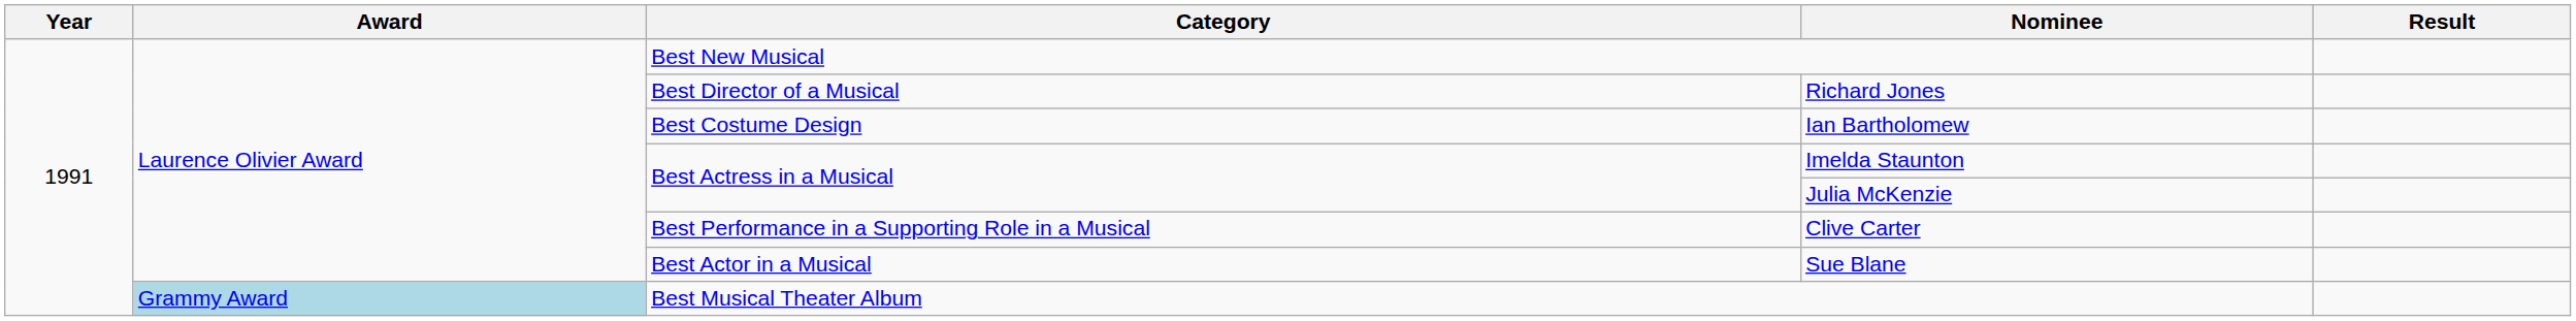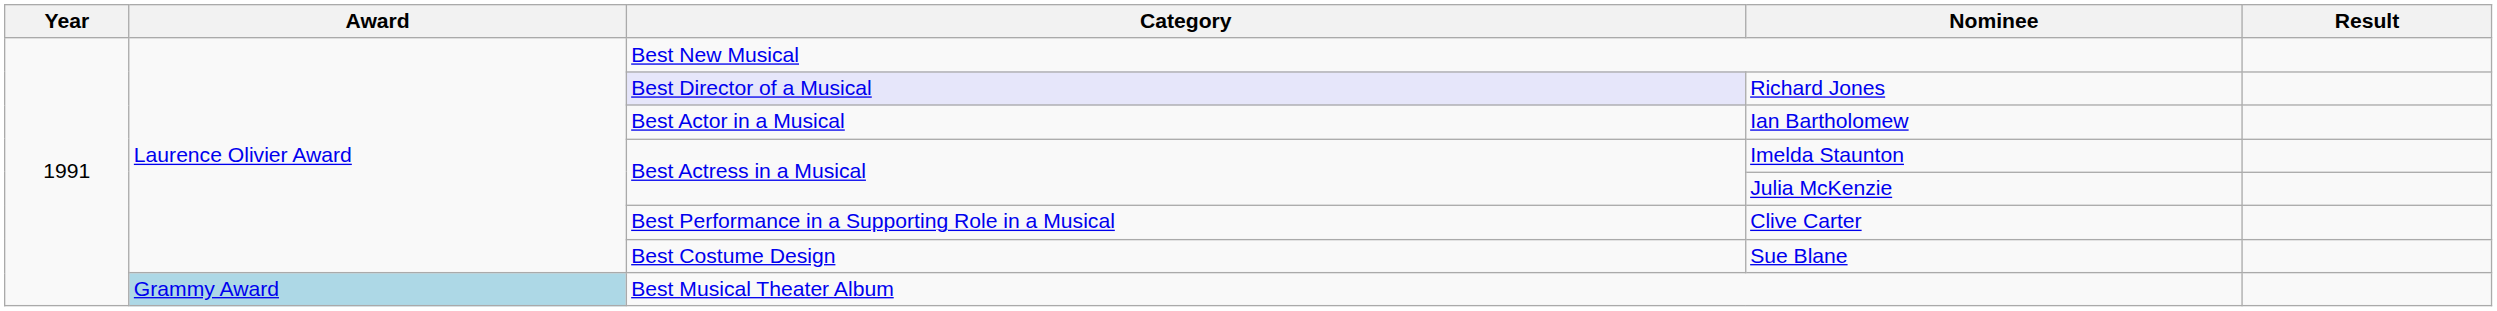Richard Jones | Category: no background -> lavender background
Ian Bartholomew | Category: Best Costume Design -> Best Actor in a Musical
Sue Blane | Category: Best Actor in a Musical -> Best Costume Design
